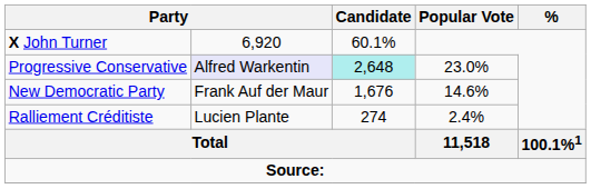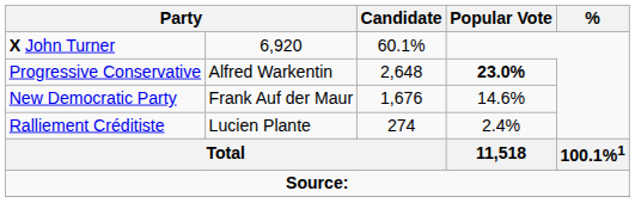Progressive Conservative | column 2: lavender background -> no background
Progressive Conservative | Candidate: paleturquoise background -> no background
Progressive Conservative | Popular Vote: normal -> bold
